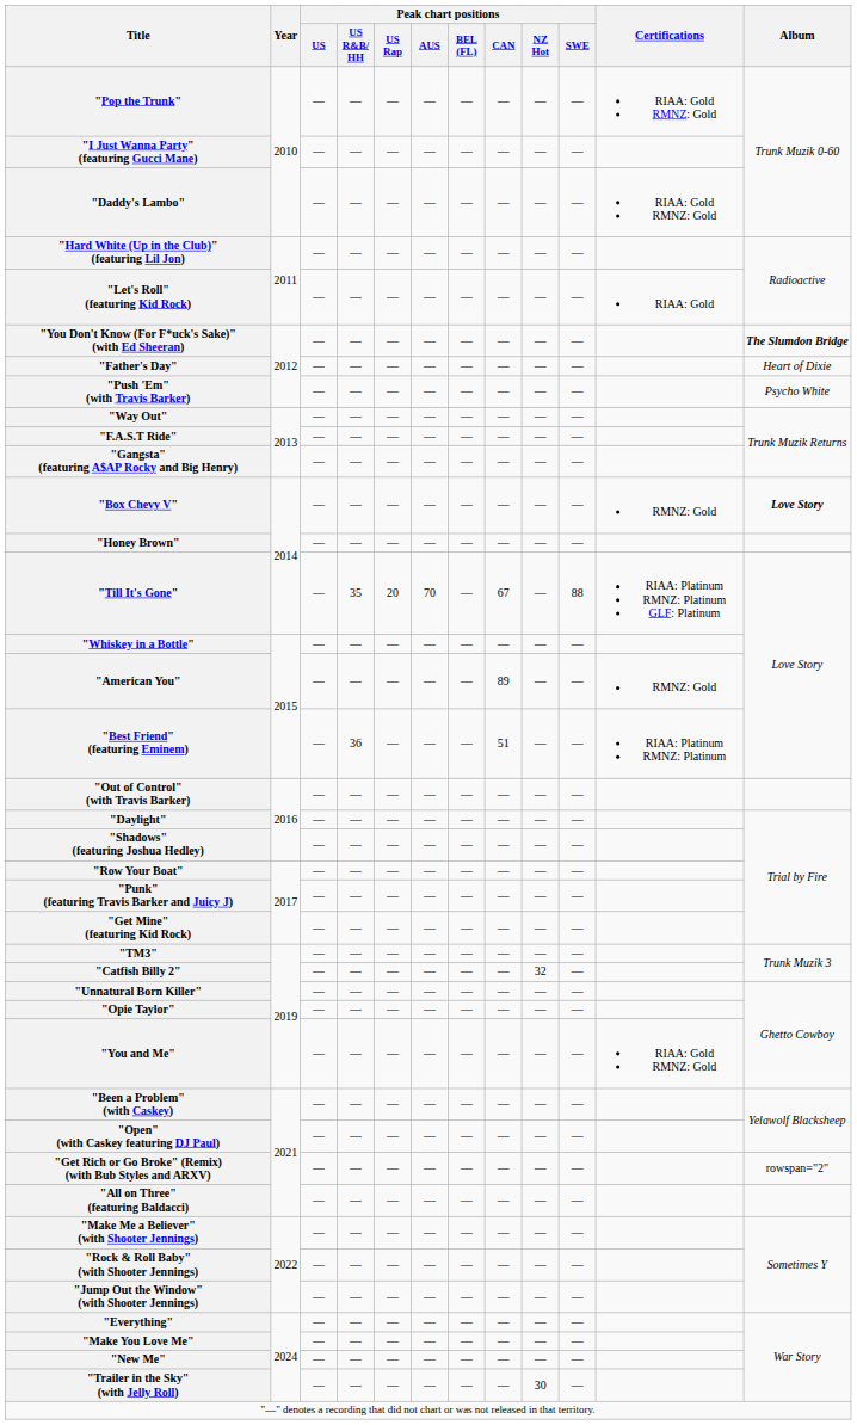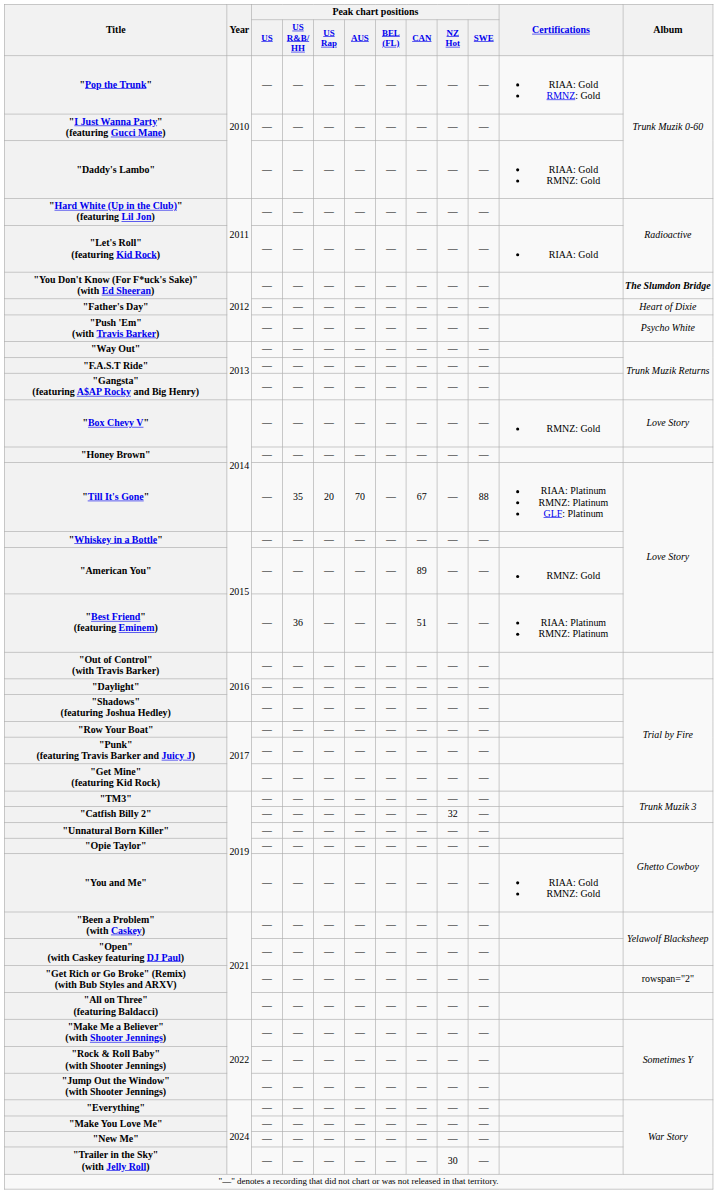"Box Chevy V" | Album: bold -> normal
